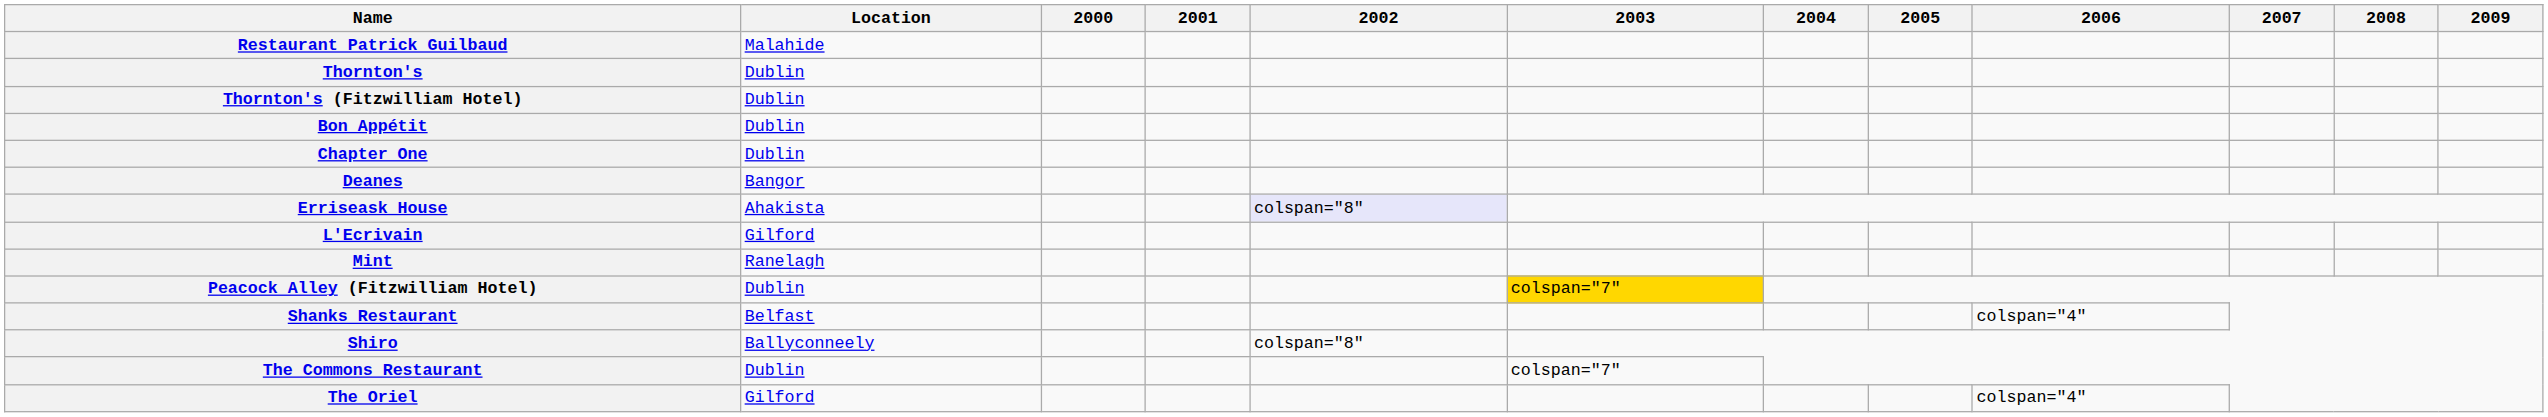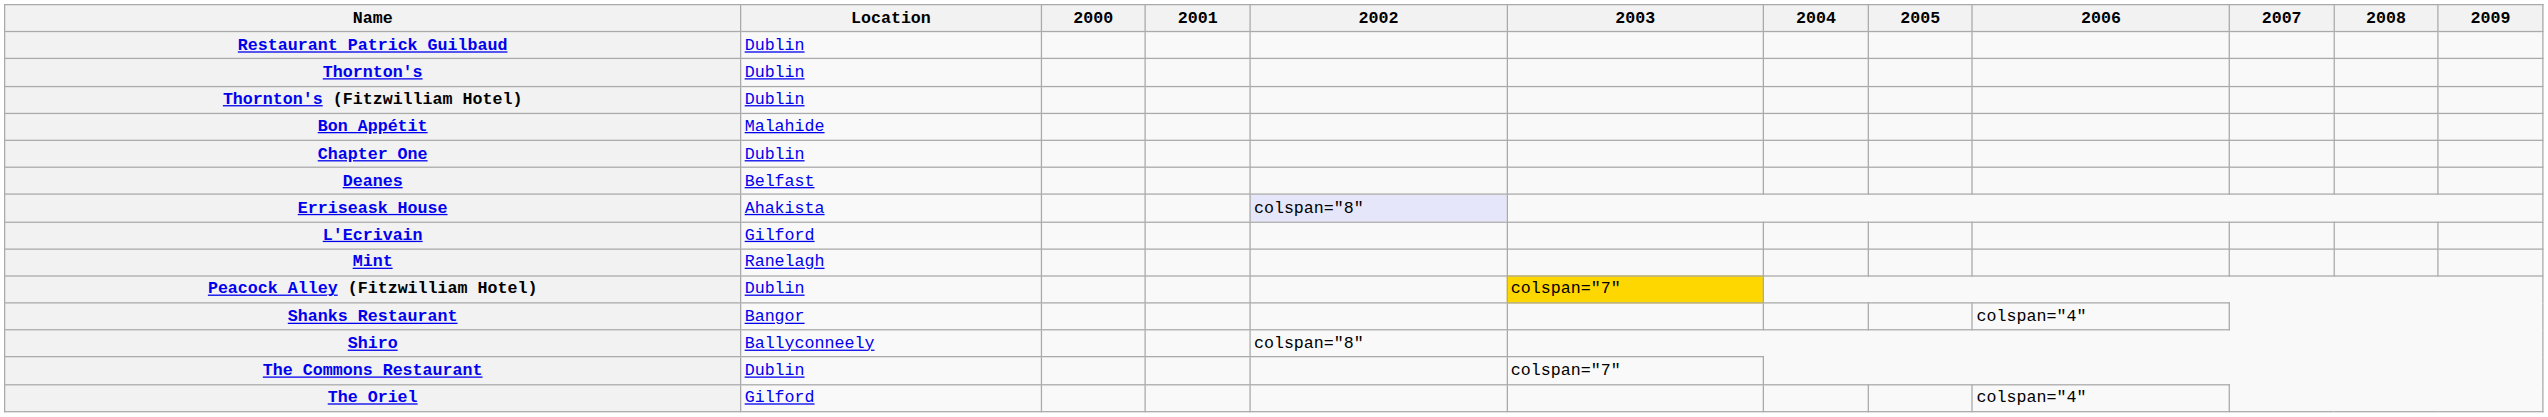Restaurant Patrick Guilbaud | Location: Malahide -> Dublin
Bon Appétit | Location: Dublin -> Malahide
Deanes | Location: Bangor -> Belfast
Shanks Restaurant | Location: Belfast -> Bangor
